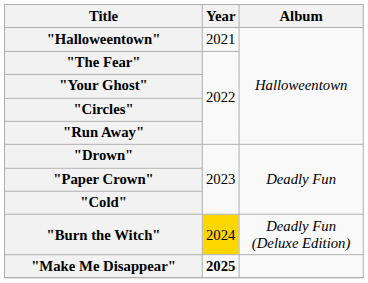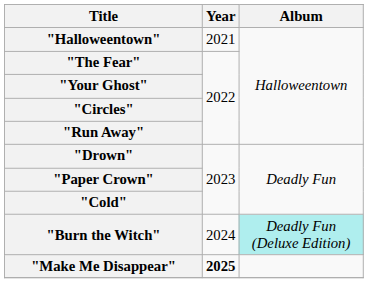"Burn the Witch" | Year: gold background -> no background
"Burn the Witch" | Album: no background -> paleturquoise background
